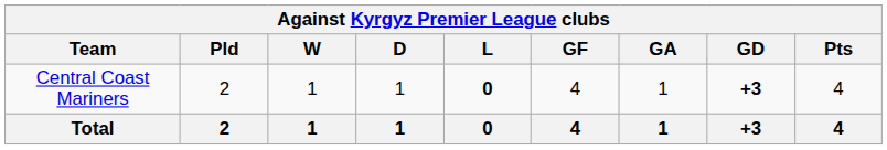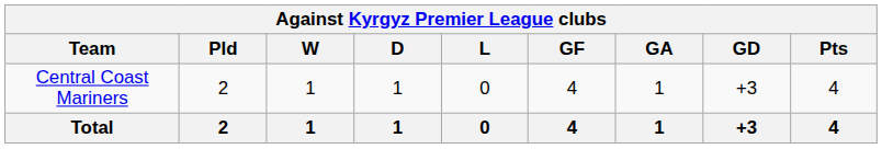Central Coast Mariners | L: bold -> normal
Central Coast Mariners | GD: bold -> normal
